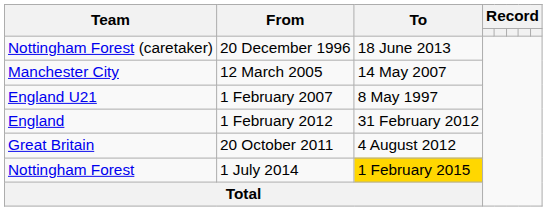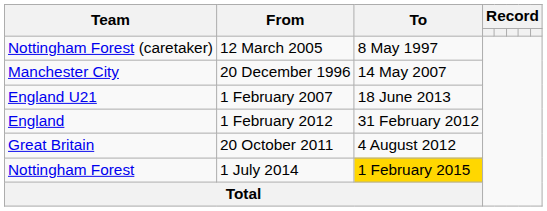Nottingham Forest (caretaker) | From: 20 December 1996 -> 12 March 2005
Nottingham Forest (caretaker) | To: 18 June 2013 -> 8 May 1997
Manchester City | From: 12 March 2005 -> 20 December 1996
England U21 | To: 8 May 1997 -> 18 June 2013
